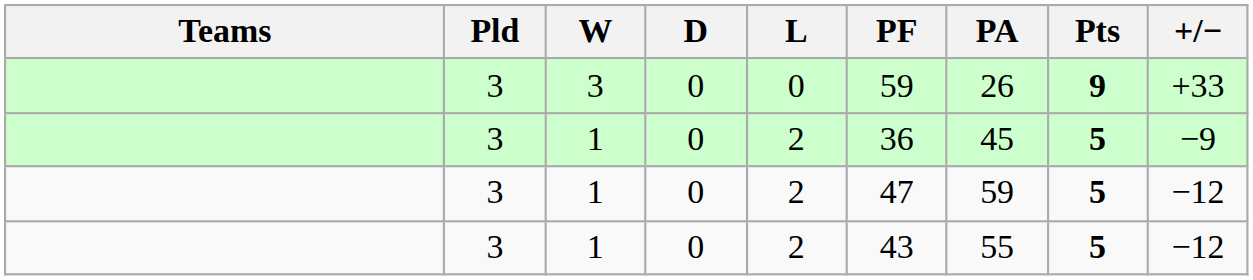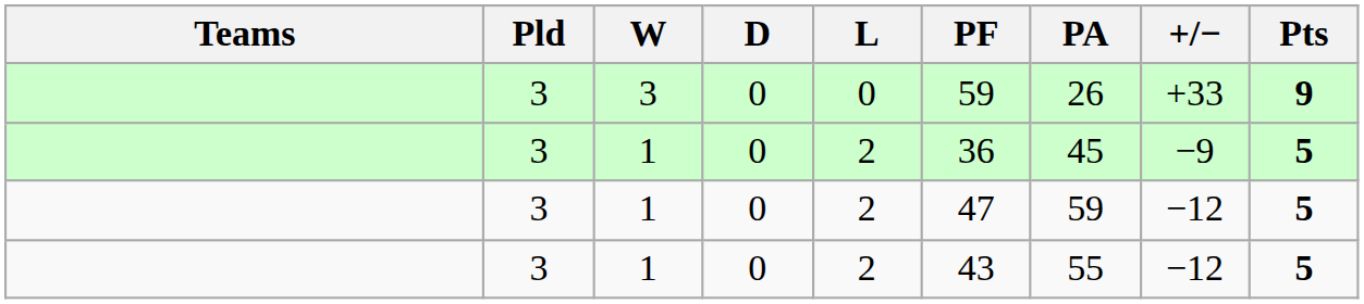columns swapped: +/− <-> Pts
